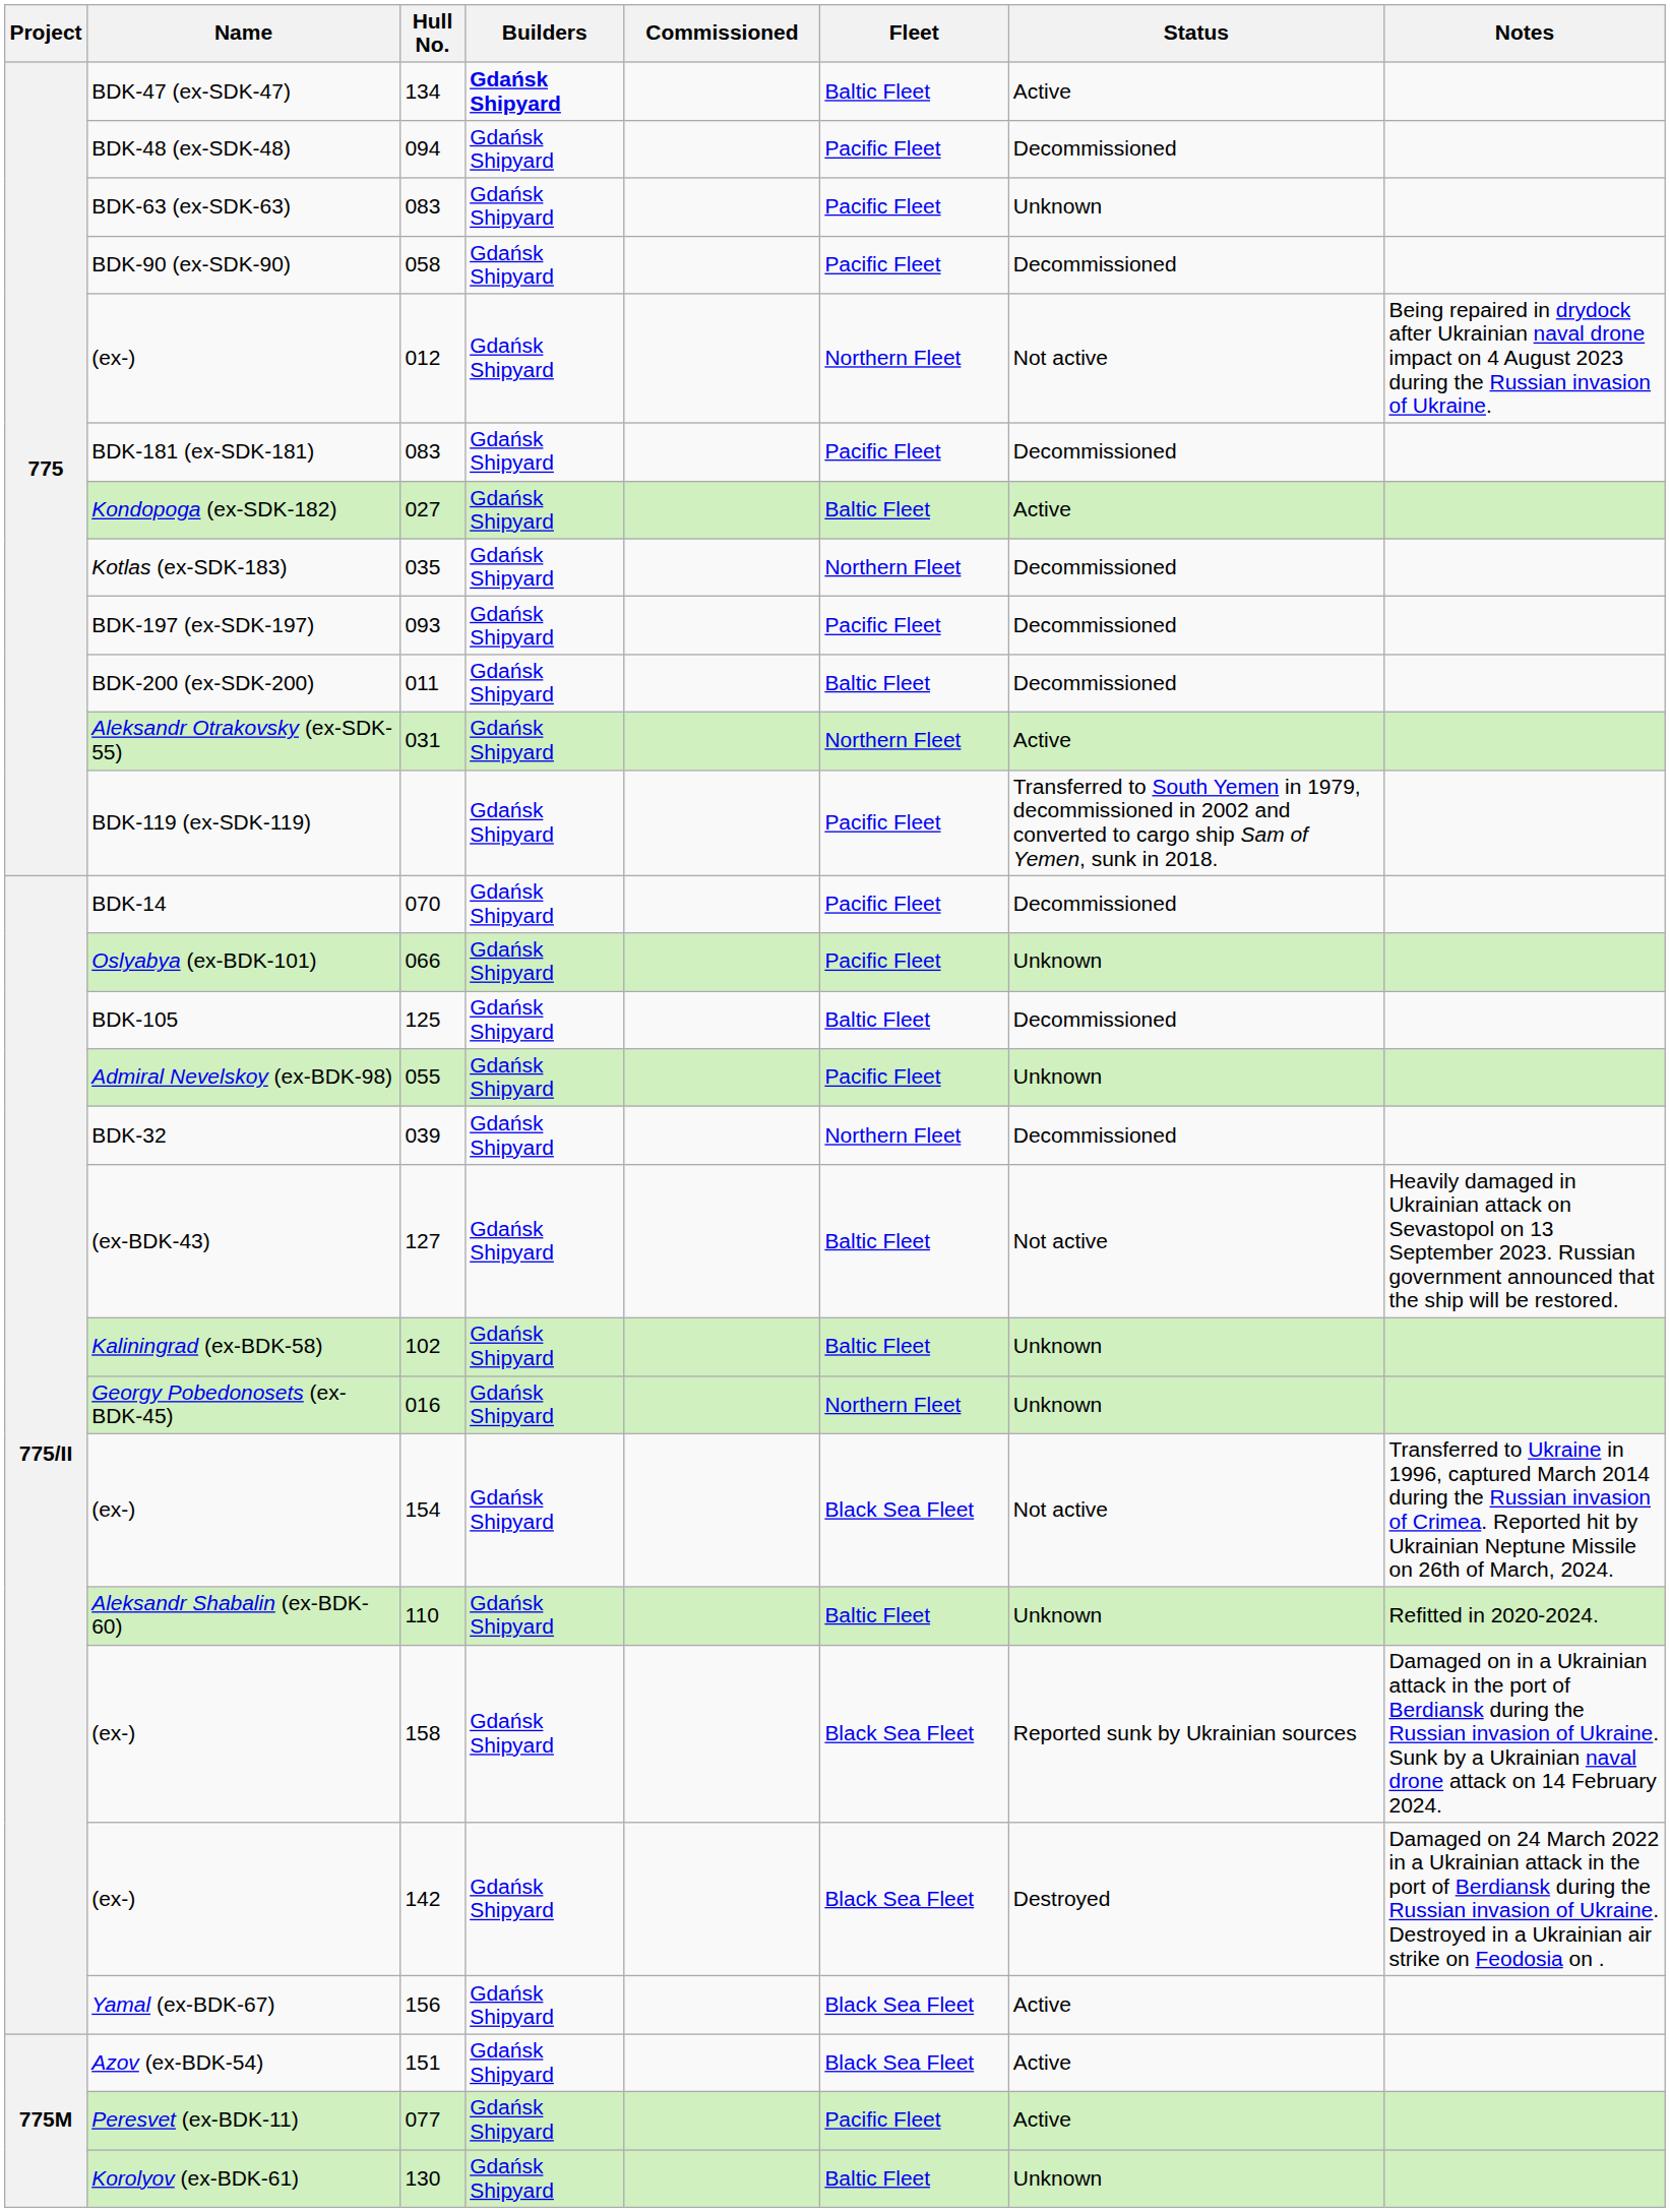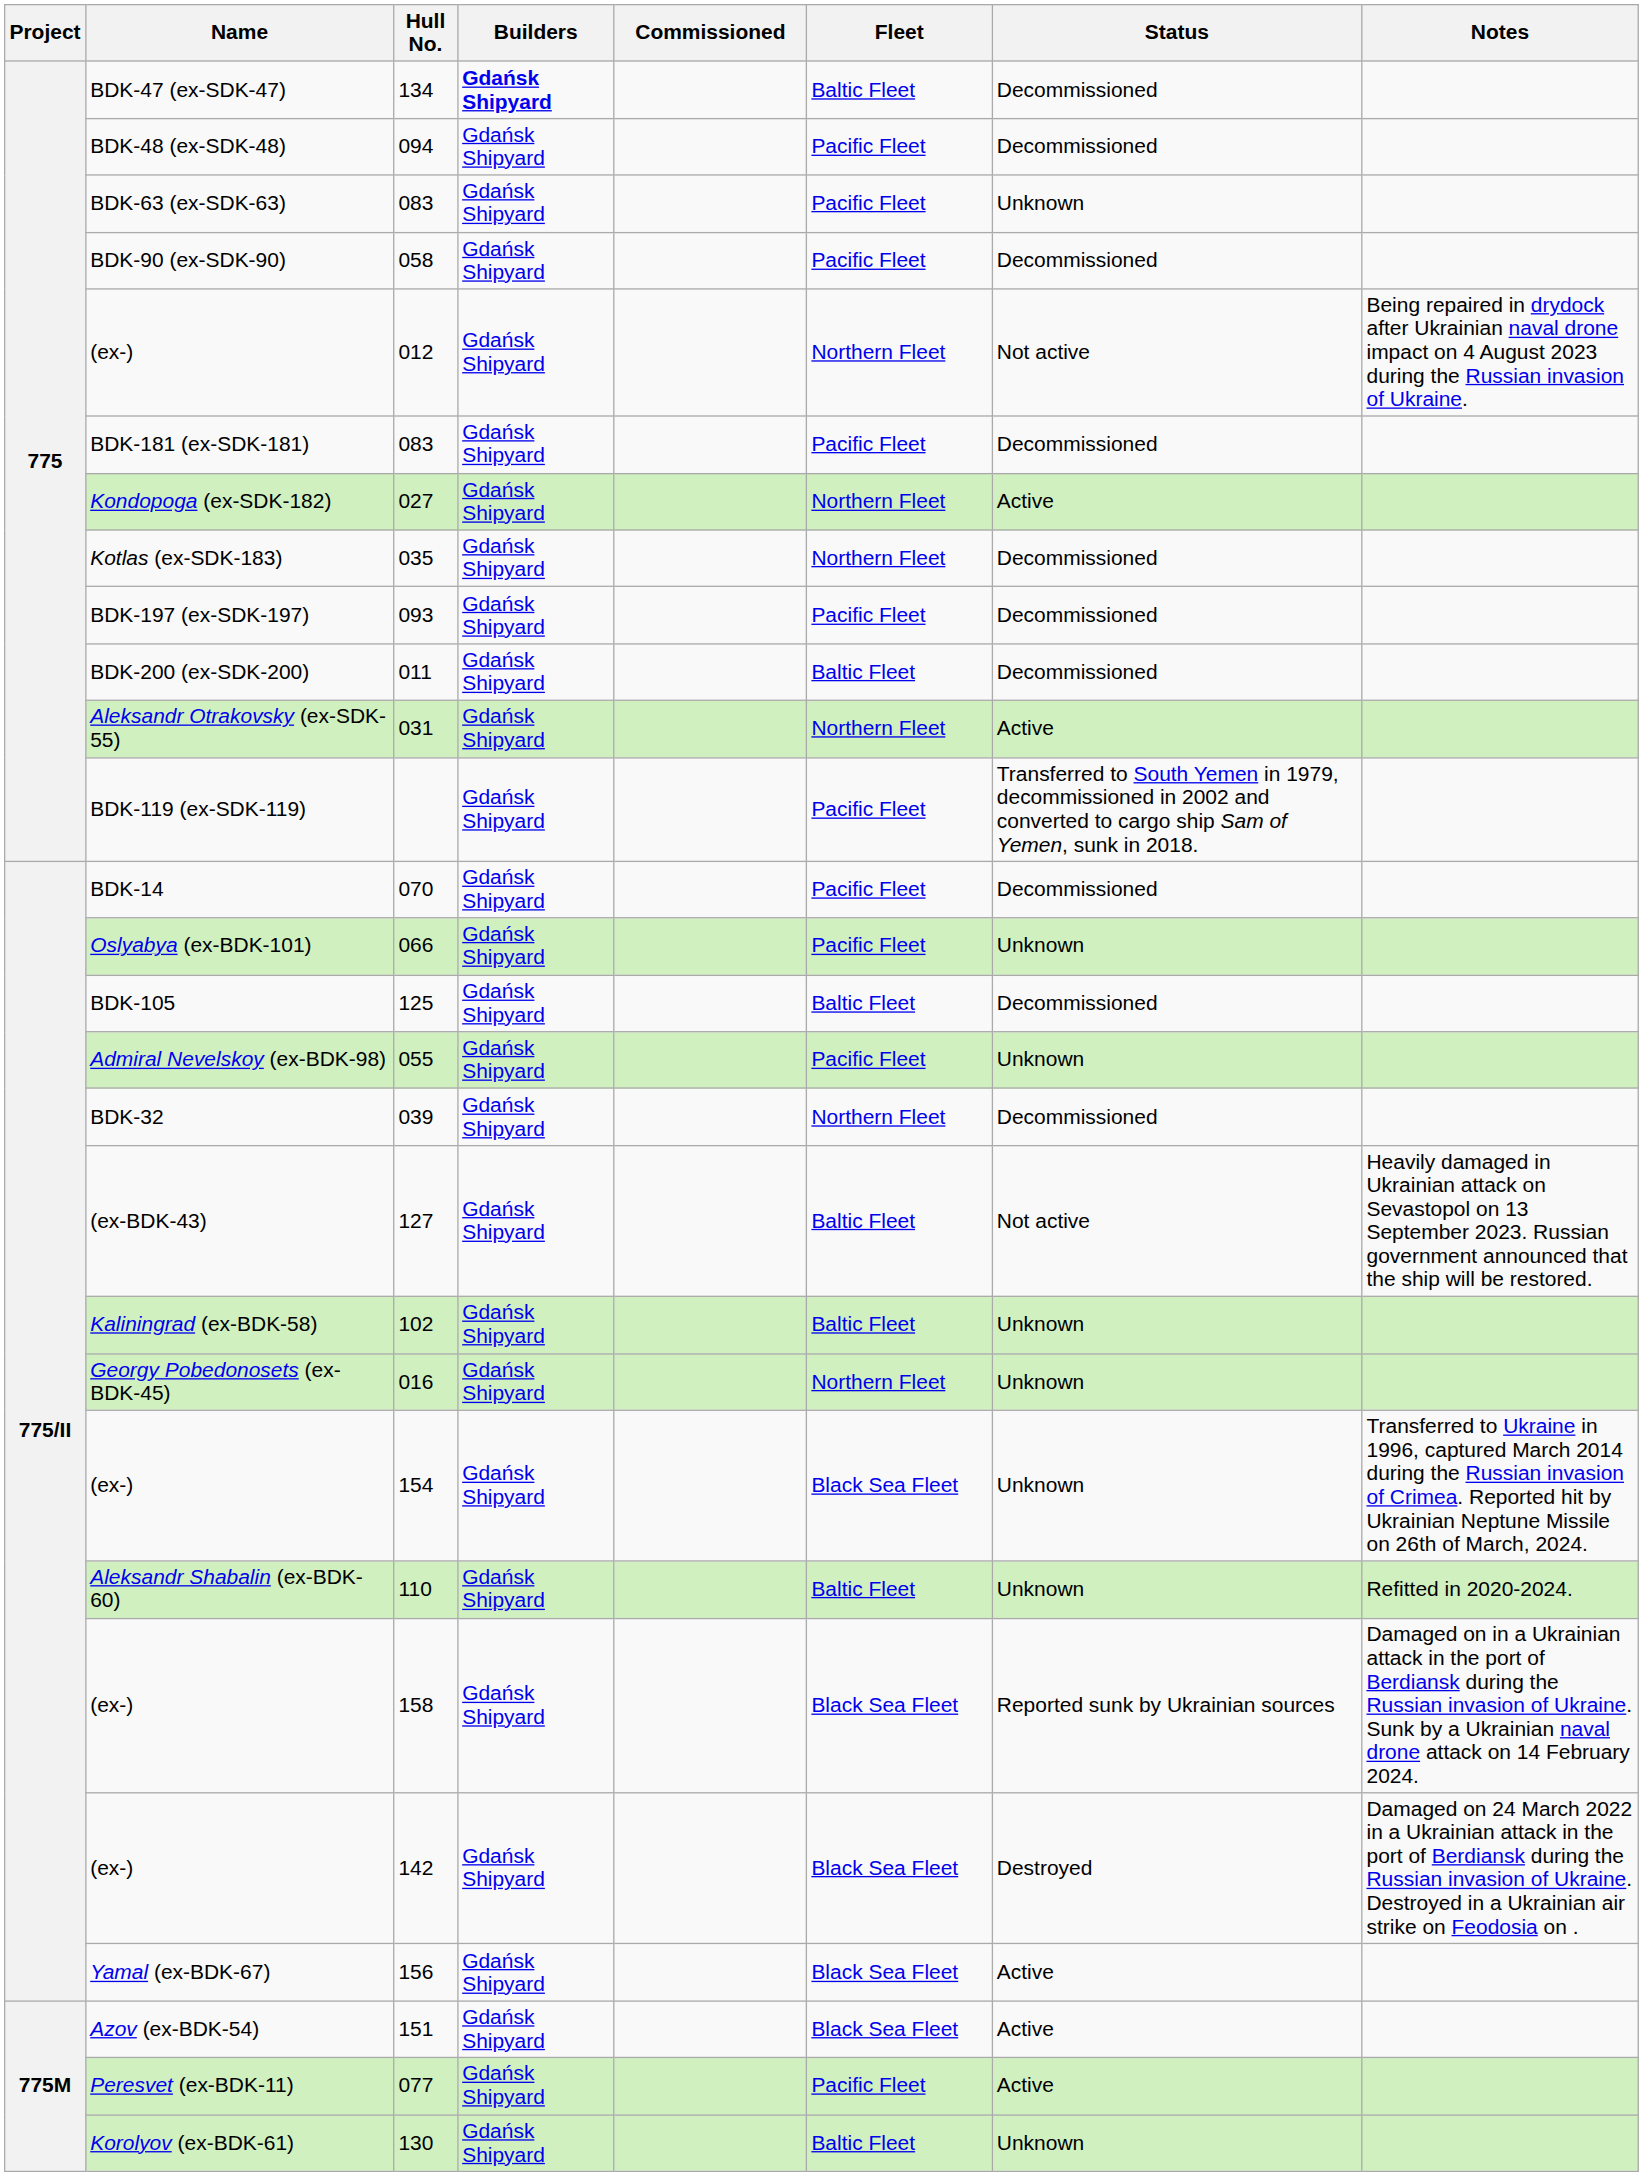134 | Status: Active -> Decommissioned
027 | Fleet: Baltic Fleet -> Northern Fleet
154 | Status: Not active -> Unknown
